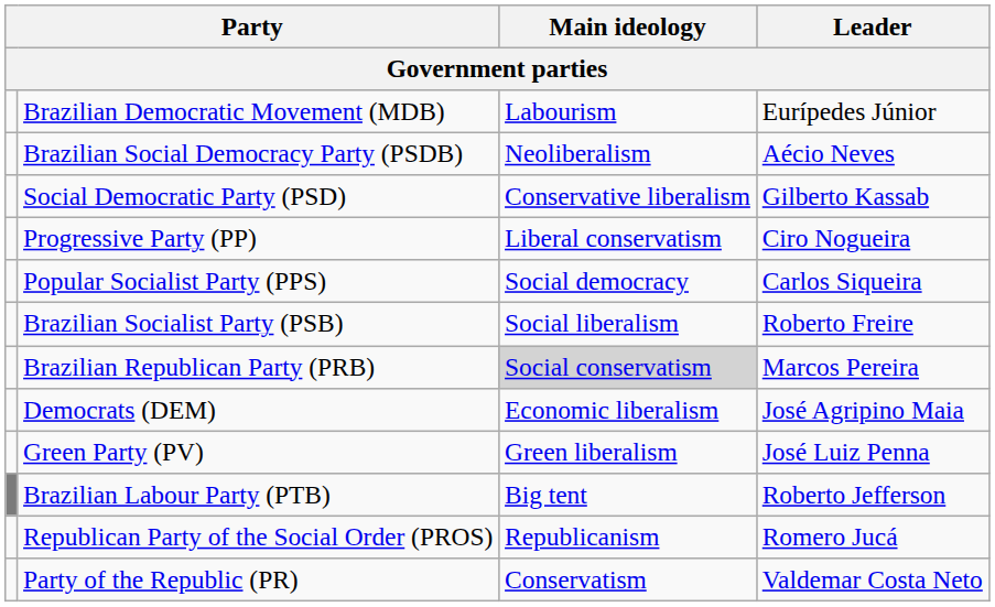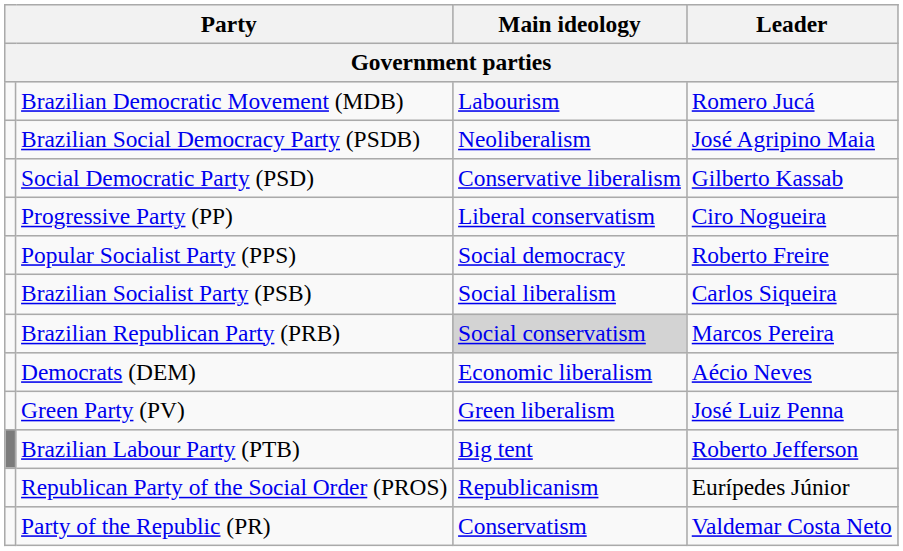Brazilian Democratic Movement (MDB) | Leader: Eurípedes Júnior -> Romero Jucá
Brazilian Social Democracy Party (PSDB) | Leader: Aécio Neves -> José Agripino Maia
Popular Socialist Party (PPS) | Leader: Carlos Siqueira -> Roberto Freire
Brazilian Socialist Party (PSB) | Leader: Roberto Freire -> Carlos Siqueira
Democrats (DEM) | Leader: José Agripino Maia -> Aécio Neves
Republican Party of the Social Order (PROS) | Leader: Romero Jucá -> Eurípedes Júnior
